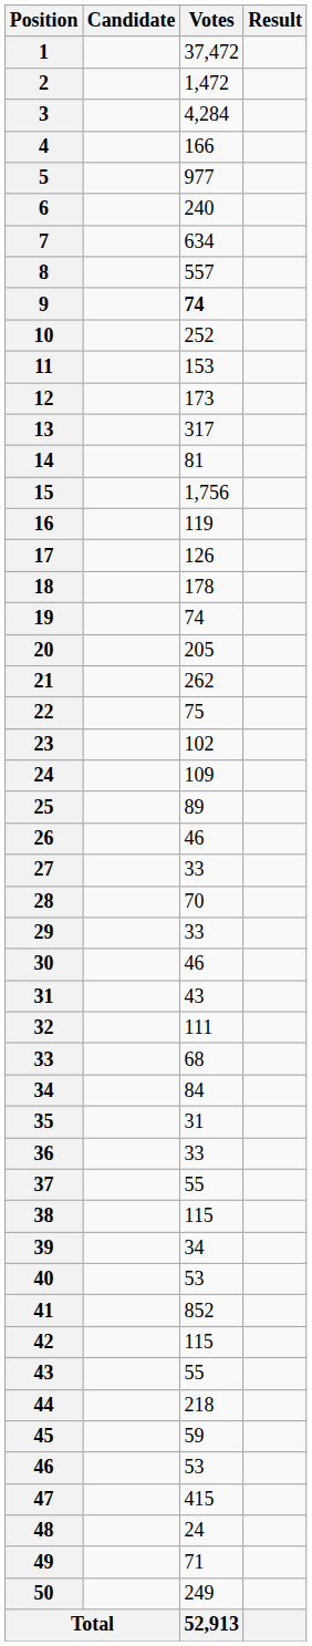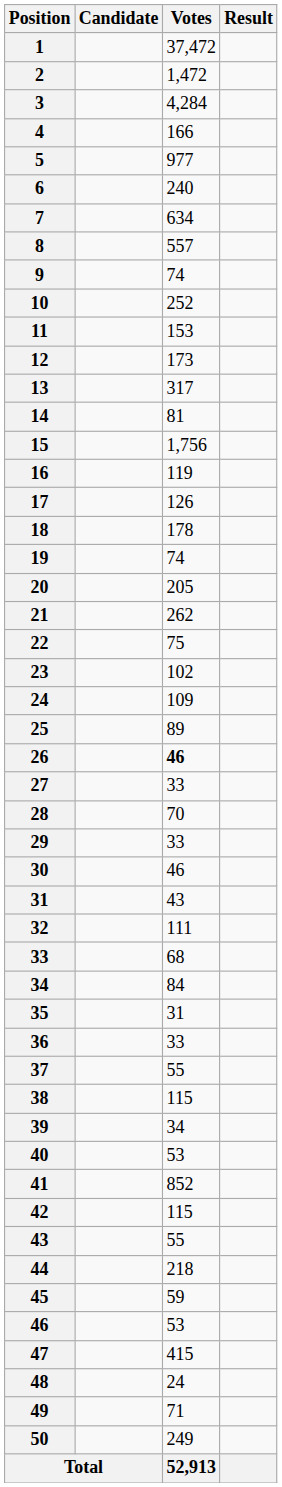9 | Votes: bold -> normal
26 | Votes: normal -> bold
